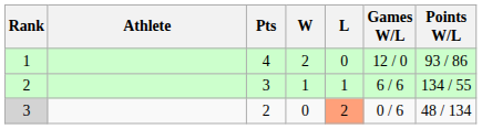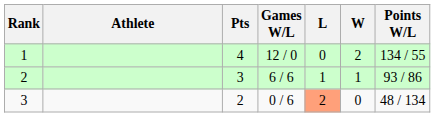columns swapped: W <-> Games W/L
row 2 | Points W/L: 93 / 86 -> 134 / 55
row 3 | Points W/L: 134 / 55 -> 93 / 86
row 4 | Rank: lightgrey background -> no background
